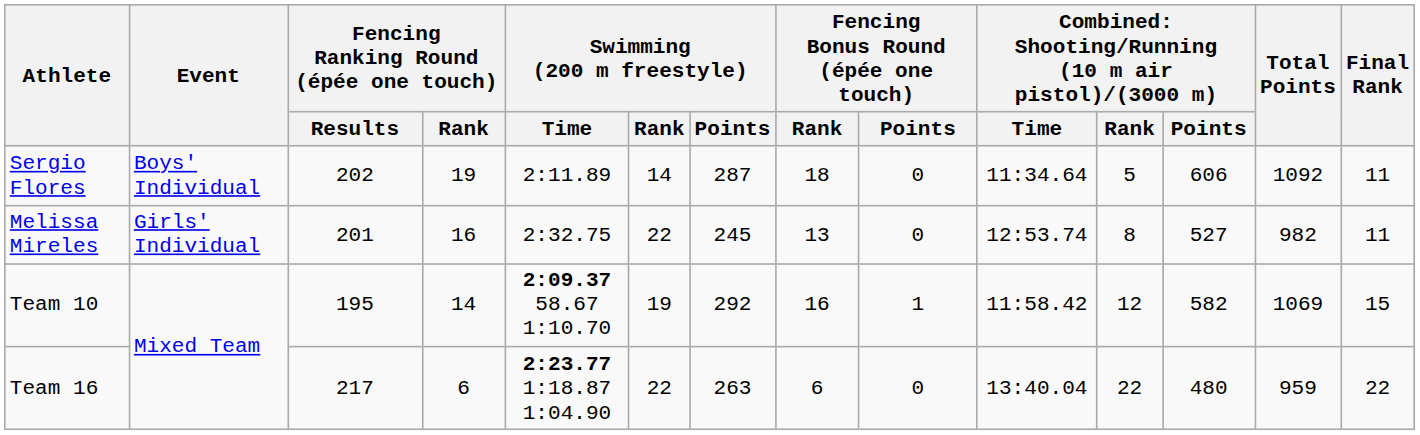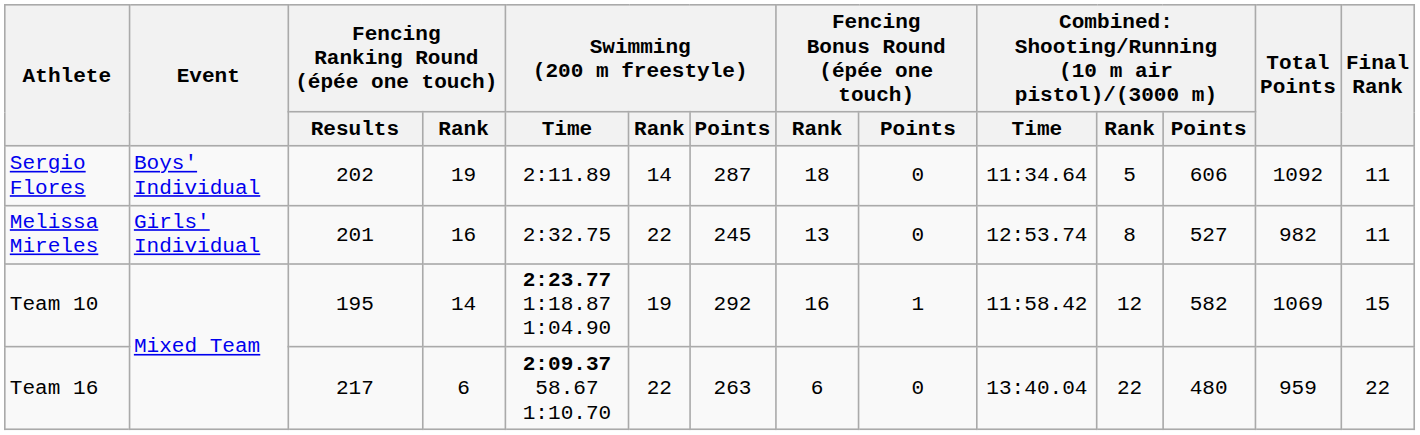Team 10 | Swimming (200 m freestyle) / Time: 2:09.37 58.67 1:10.70 -> 2:23.77 1:18.87 1:04.90
Team 16 | Swimming (200 m freestyle) / Time: 2:23.77 1:18.87 1:04.90 -> 2:09.37 58.67 1:10.70
